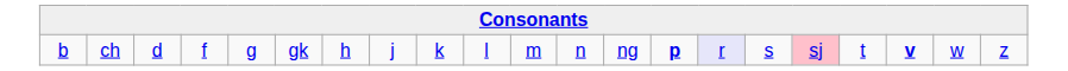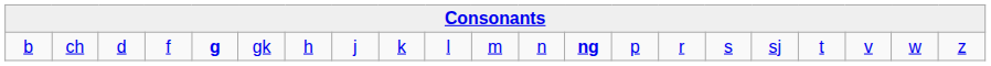ch | column 5: normal -> bold
ch | column 13: normal -> bold
ch | column 14: bold -> normal
ch | column 15: lavender background -> no background
ch | column 17: pink background -> no background
ch | column 19: bold -> normal
